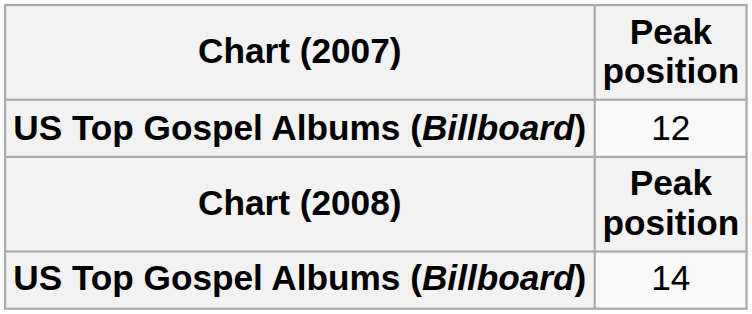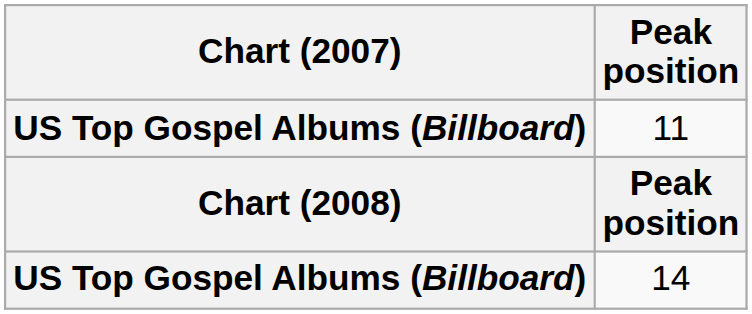row 2 | Peak position: 12 -> 11
